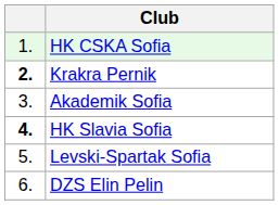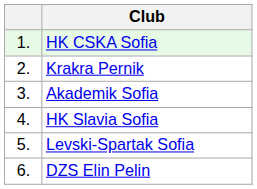Krakra Pernik | column 1: bold -> normal
HK Slavia Sofia | column 1: bold -> normal
